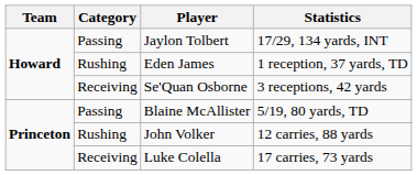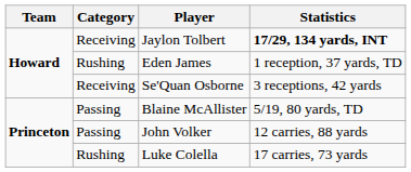Jaylon Tolbert | Category: Passing -> Receiving
Jaylon Tolbert | Statistics: normal -> bold
John Volker | Category: Rushing -> Passing
Luke Colella | Category: Receiving -> Rushing
